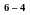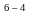row 1 | column 1: bold -> normal
